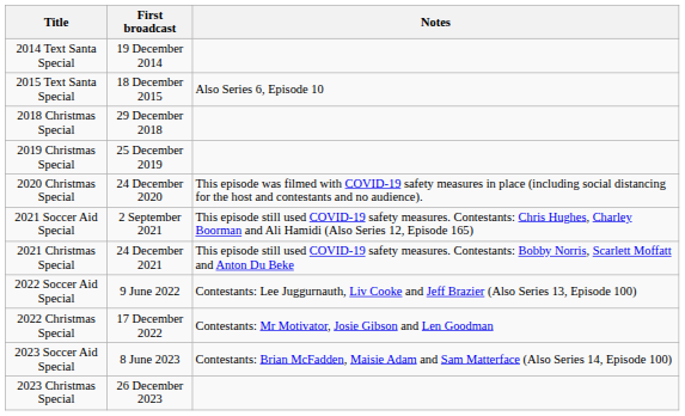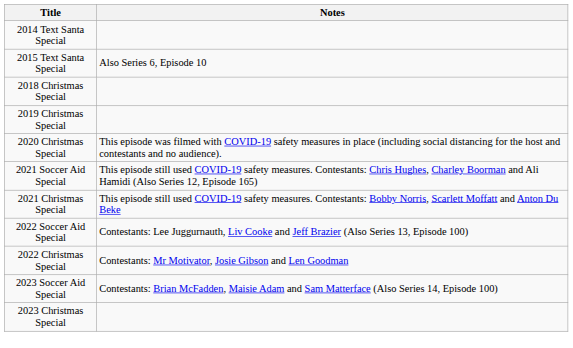- column: First broadcast | 19 December 2014 | 18 December 2015 | 29 December 2018 | 25 December 2019 | 24 December 2020 | 2 September 2021 | 24 December 2021 | 9 June 2022 | 17 December 2022 | 8 June 2023 | 26 December 2023
